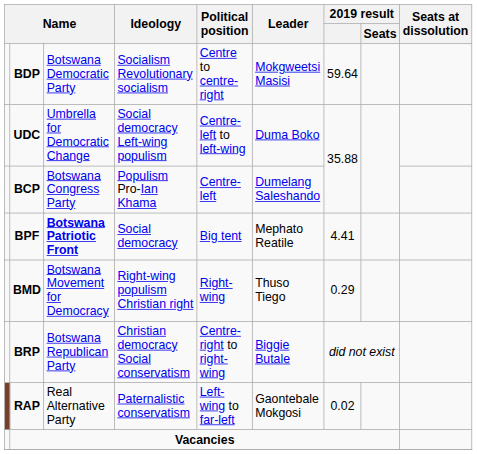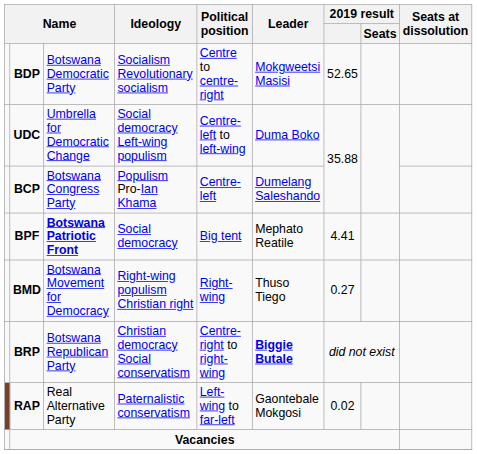BDP | 2019 result: 59.64 -> 52.65
BMD | 2019 result: 0.29 -> 0.27
BRP | Leader: normal -> bold
